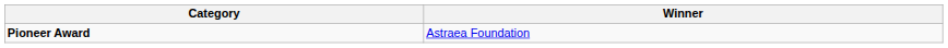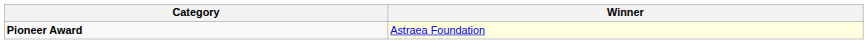Pioneer Award | Winner: no background -> lightyellow background
